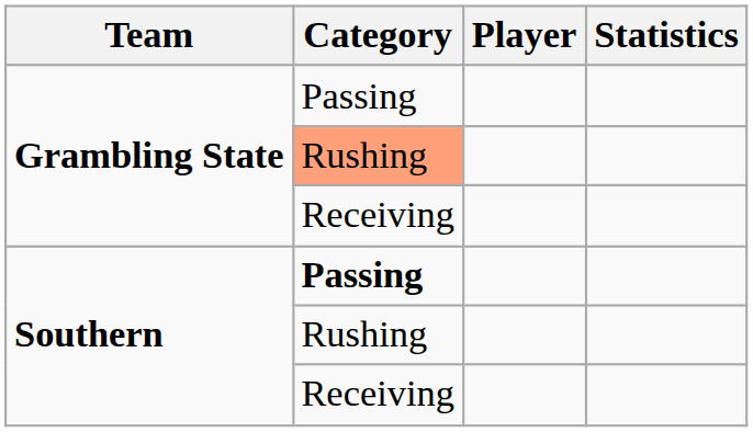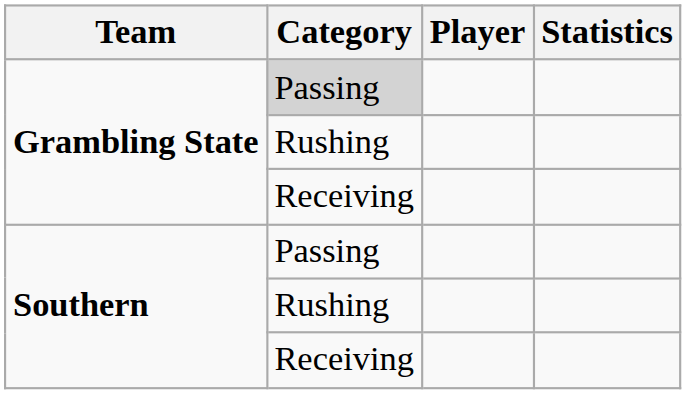Grambling State / Passing | Category: no background -> lightgrey background
Grambling State / Rushing | Category: lightsalmon background -> no background
Southern / Passing | Category: bold -> normal
